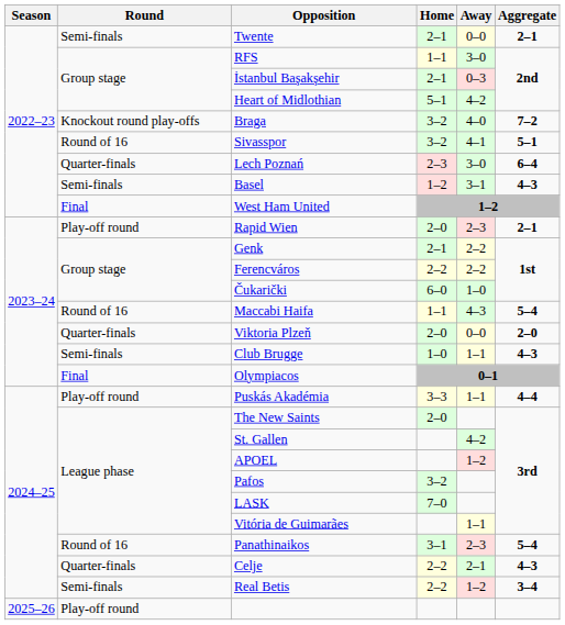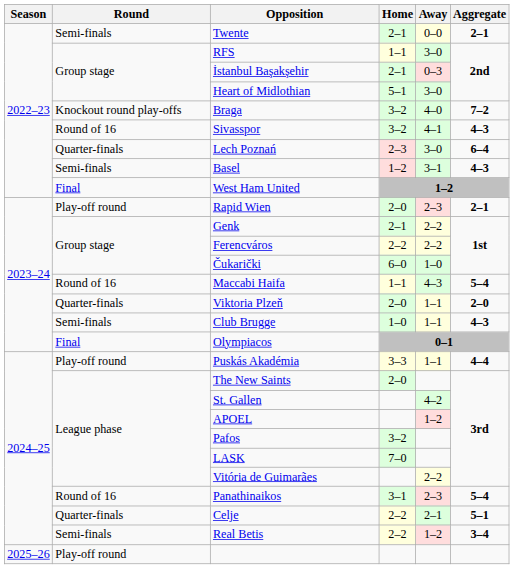Heart of Midlothian | Away: 4–2 -> 3–0
Sivasspor | Aggregate: 5–1 -> 4–3
Viktoria Plzeň | Away: 0–0 -> 1–1
Vitória de Guimarães | Away: 1–1 -> 2–2
Celje | Aggregate: 4–3 -> 5–1
